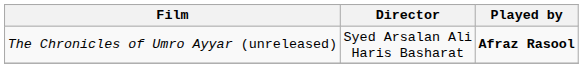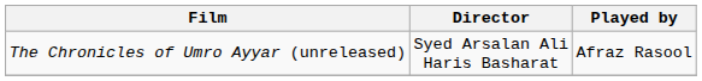The Chronicles of Umro Ayyar (unreleased) | Played by: bold -> normal
